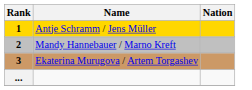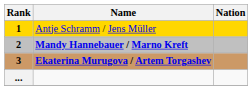Mandy Hannebauer / Marno Kreft | Name: normal -> bold
Ekaterina Murugova / Artem Torgashev | Name: normal -> bold
